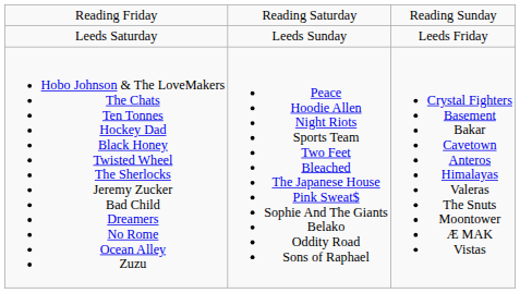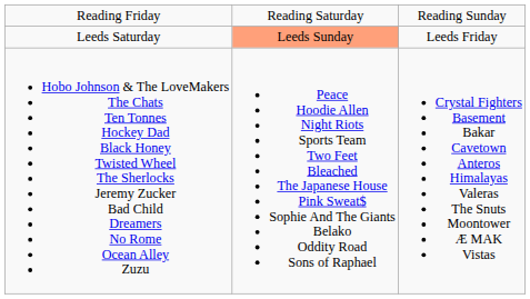Leeds Saturday | column 2: no background -> lightsalmon background
